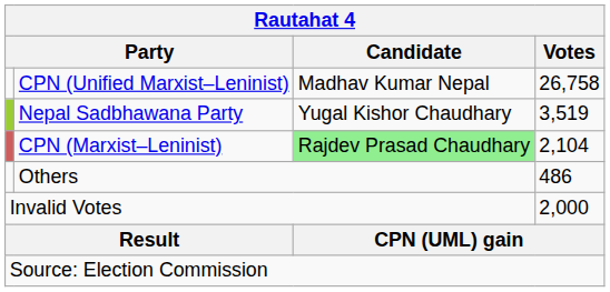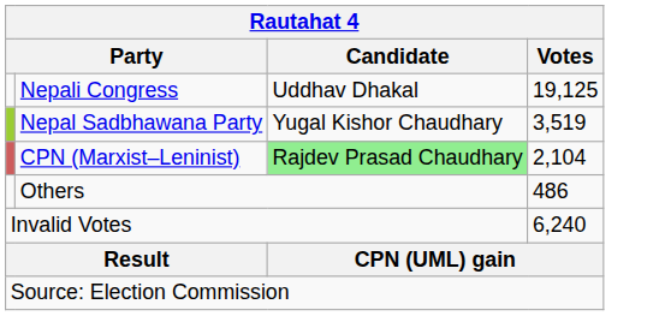- row: CPN (Unified Marxist–Leninist) | Madhav Kumar Nepal | 26,758
+ row: Nepali Congress | Uddhav Dhakal | 19,125
Invalid Votes | Votes: 2,000 -> 6,240
